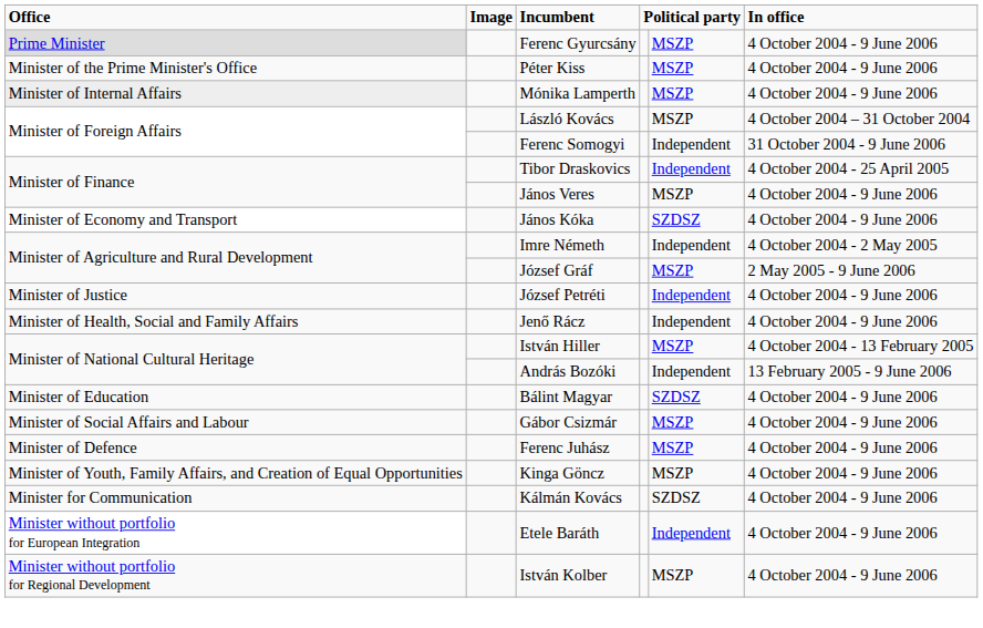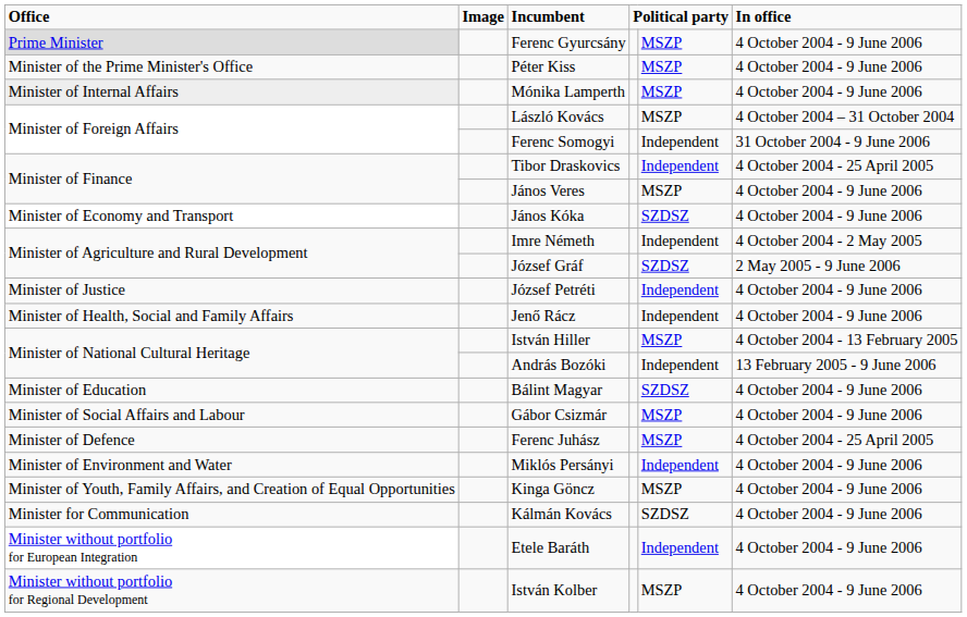József Gráf | column 5: MSZP -> SZDSZ
Ferenc Juhász | In office: 4 October 2004 - 9 June 2006 -> 4 October 2004 - 25 April 2005
+ row: Minister of Environment and Water | Miklós Persányi | Independent | 4 October 2004 - 9 June 2006
